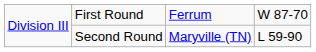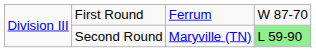Division III / Second Round | column 4: no background -> lightgreen background
